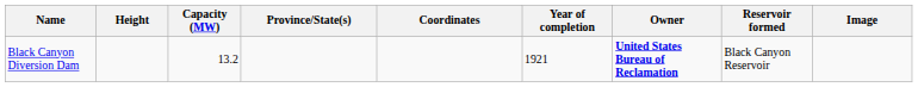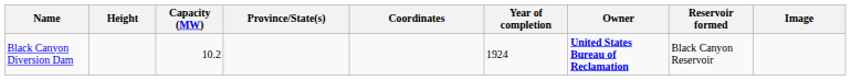Black Canyon Diversion Dam | Capacity (MW): 13.2 -> 10.2
Black Canyon Diversion Dam | Year of completion: 1921 -> 1924
